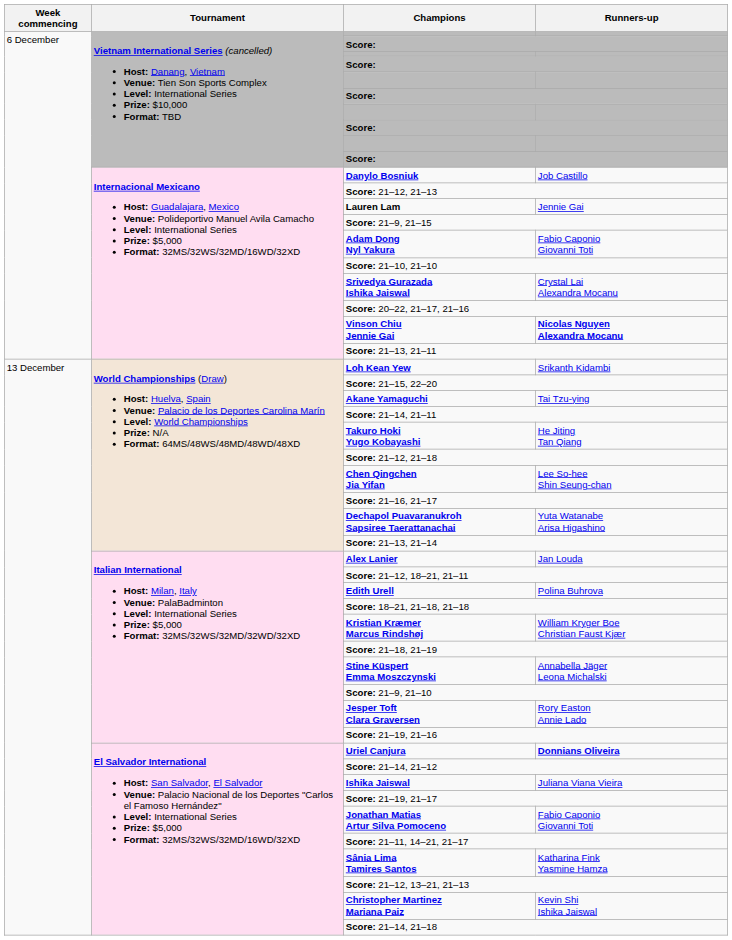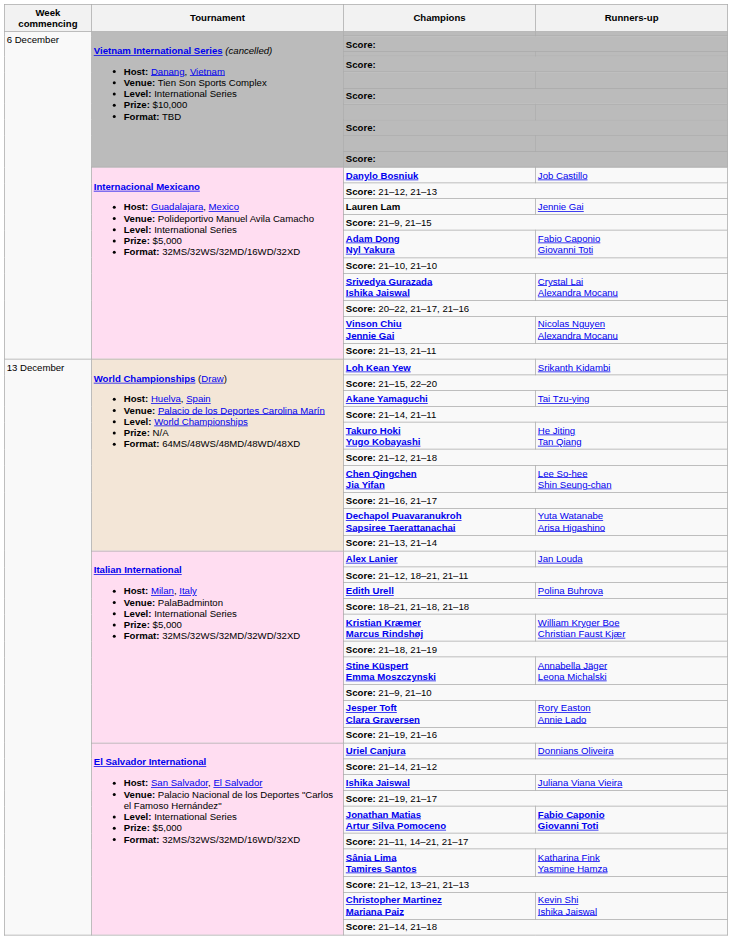Vinson Chiu Jennie Gai | Runners-up: bold -> normal
Uriel Canjura | Runners-up: bold -> normal
Jonathan Matias Artur Silva Pomoceno | Runners-up: normal -> bold
